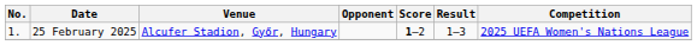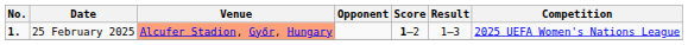25 February 2025 | No.: normal -> bold
25 February 2025 | Venue: no background -> lightsalmon background
